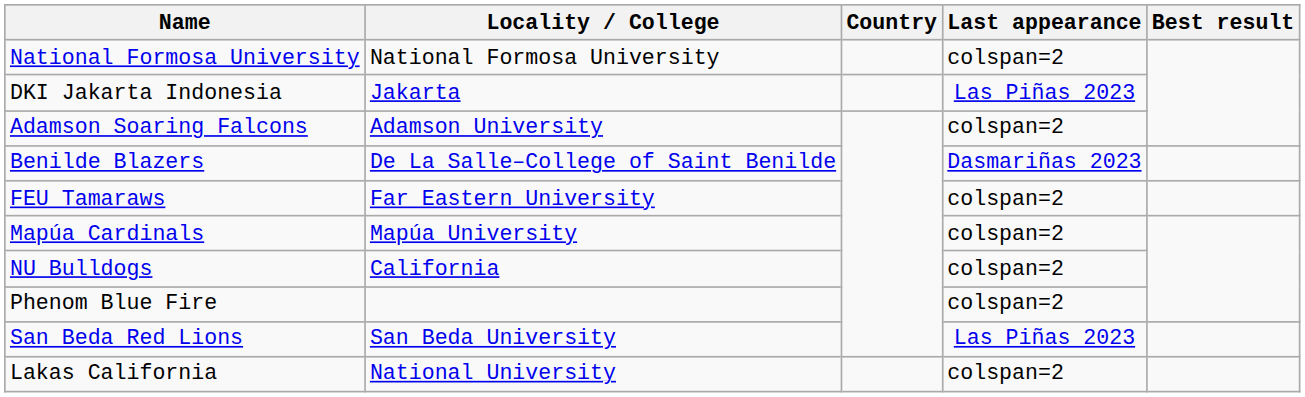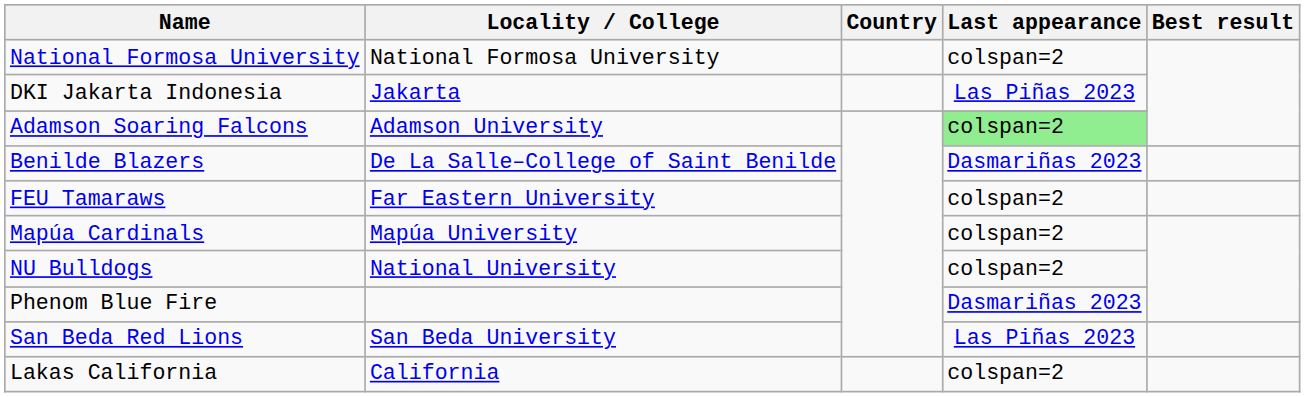Adamson Soaring Falcons | Last appearance: no background -> lightgreen background
NU Bulldogs | Locality / College: California -> National University
Phenom Blue Fire | Last appearance: colspan=2 -> Dasmariñas 2023
Lakas California | Locality / College: National University -> California
